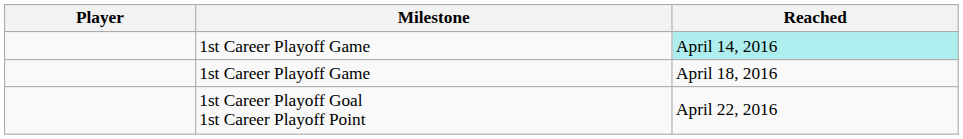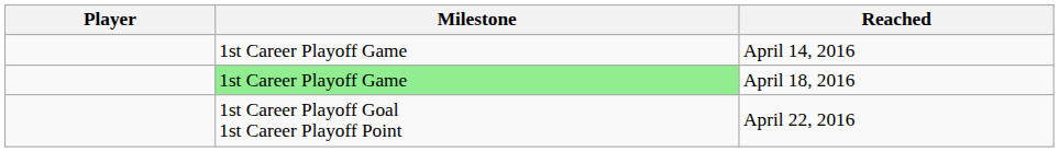row 2 | Reached: paleturquoise background -> no background
row 3 | Milestone: no background -> lightgreen background
